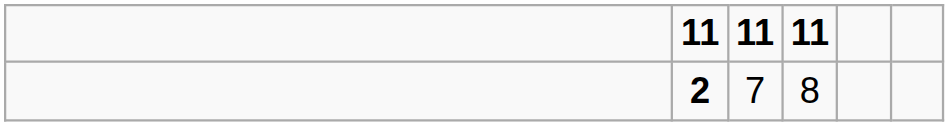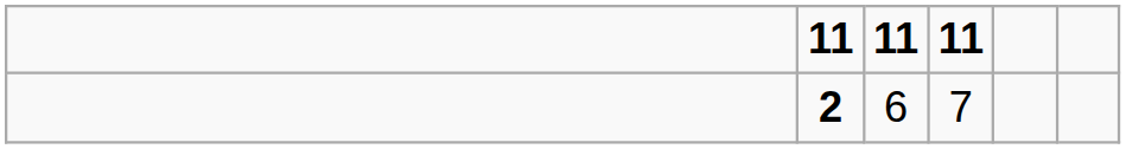row 2 | column 3: 7 -> 6
row 2 | column 4: 8 -> 7
